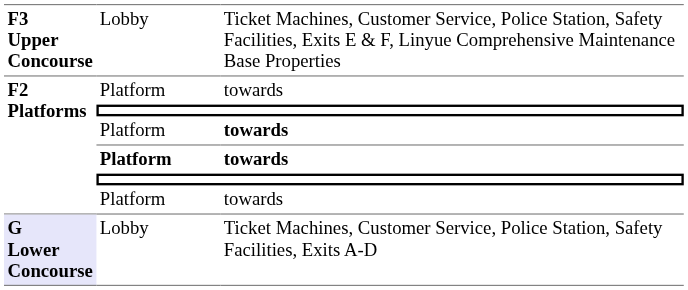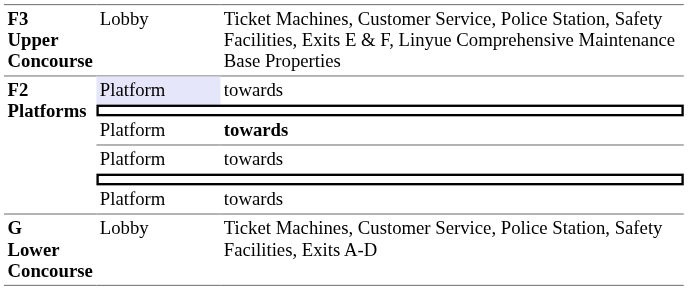row 2 | column 2: no background -> lavender background
row 4 | column 2: bold -> normal
row 4 | column 3: bold -> normal
row 6 | column 1: lavender background -> no background
